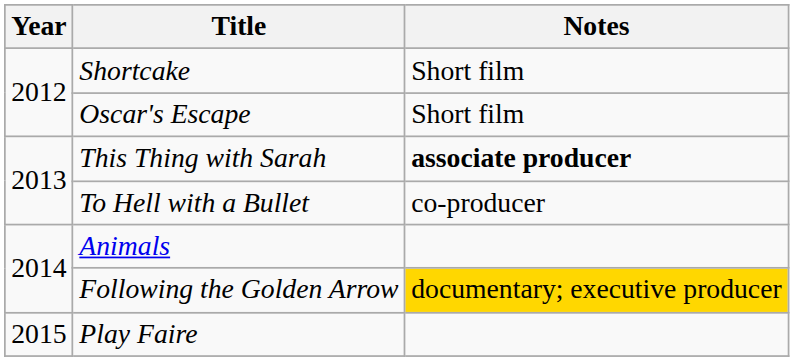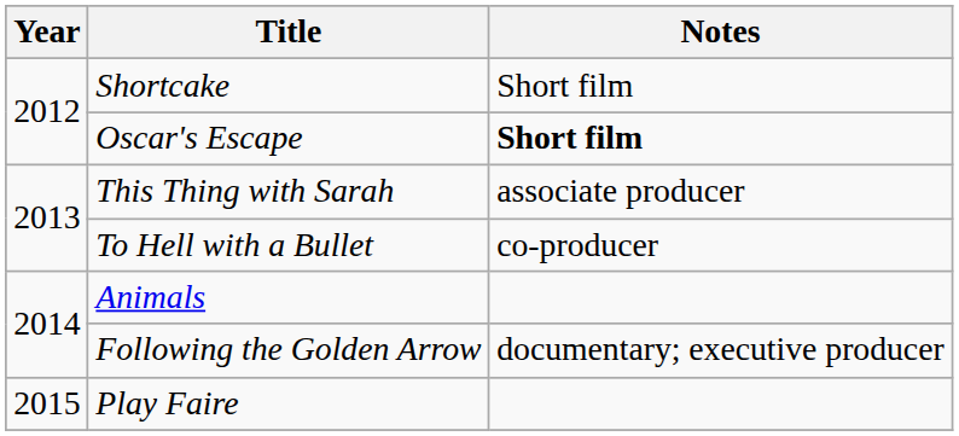Oscar's Escape | Notes: normal -> bold
This Thing with Sarah | Notes: bold -> normal
Following the Golden Arrow | Notes: gold background -> no background
